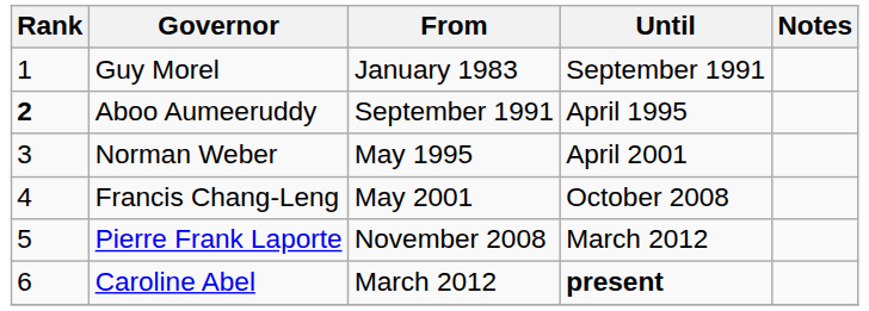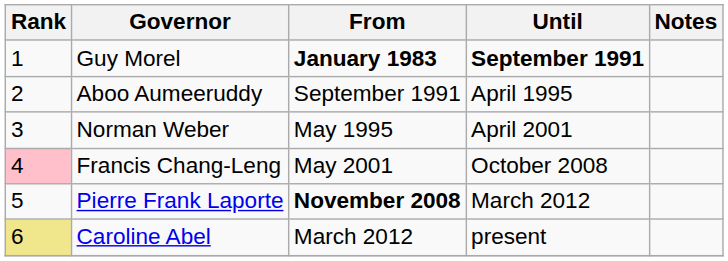Guy Morel | From: normal -> bold
Guy Morel | Until: normal -> bold
Aboo Aumeeruddy | Rank: bold -> normal
Francis Chang-Leng | Rank: no background -> pink background
Pierre Frank Laporte | From: normal -> bold
Caroline Abel | Rank: no background -> khaki background
Caroline Abel | Until: bold -> normal
